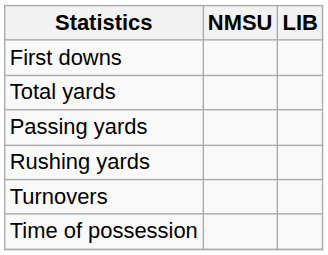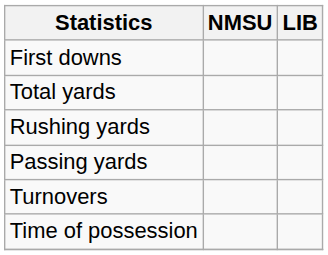rows swapped: Rushing yards <-> Passing yards
